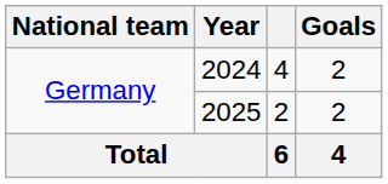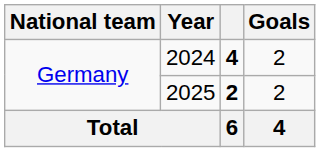2024 | column 3: normal -> bold
2025 | column 3: normal -> bold
